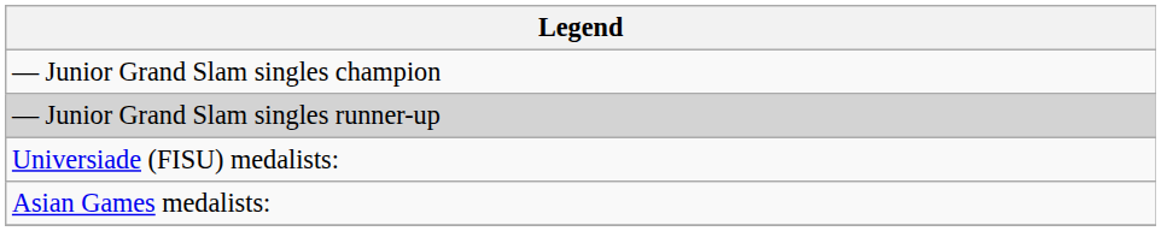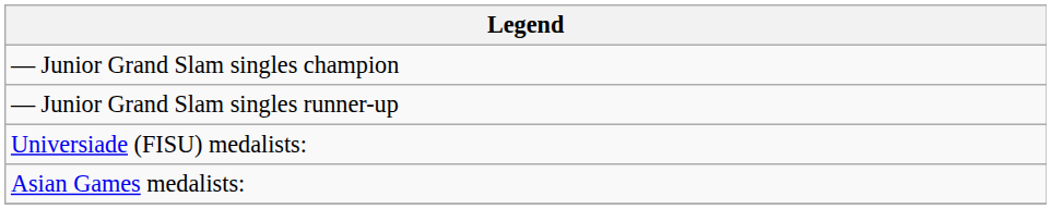row 3 | column 1: lightgrey background -> no background
